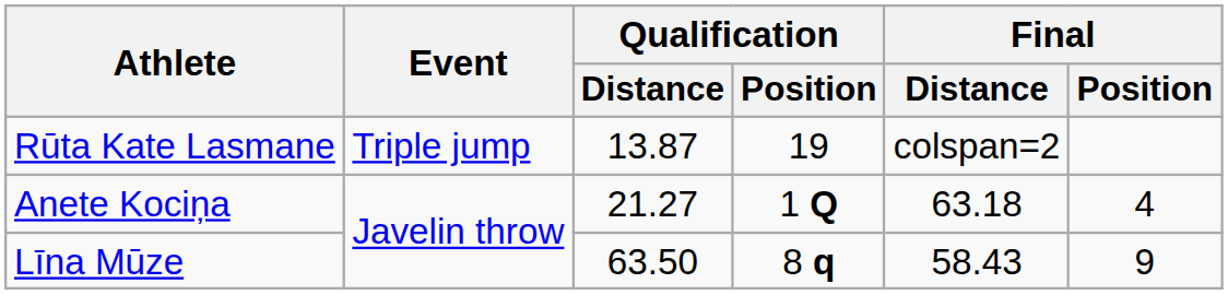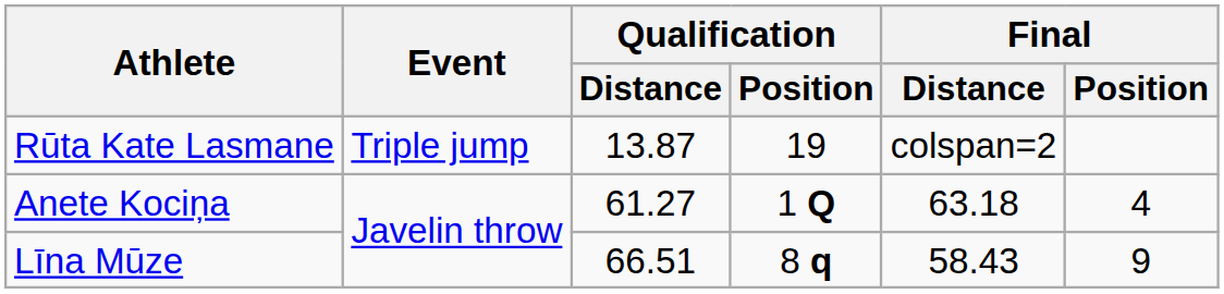Anete Kociņa | Qualification / Distance: 21.27 -> 61.27
Līna Mūze | Qualification / Distance: 63.50 -> 66.51
